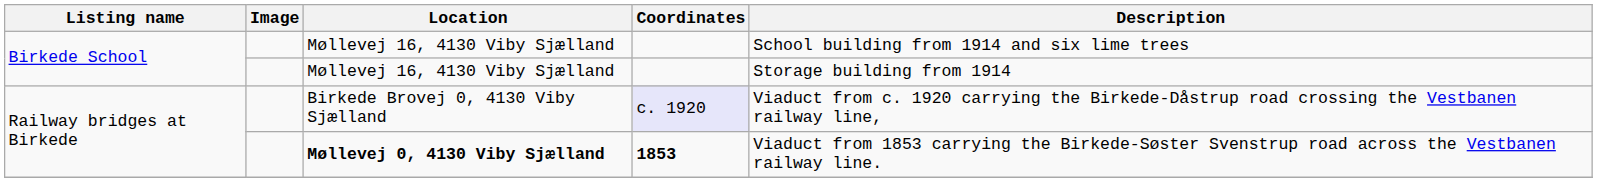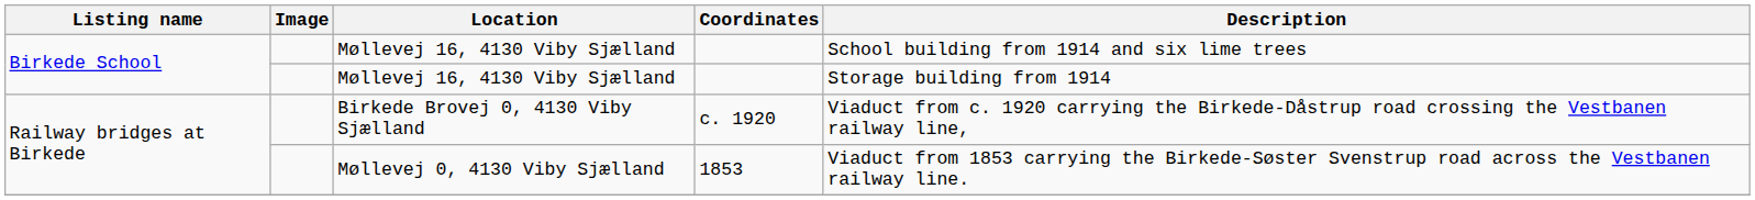Birkede Brovej 0, 4130 Viby Sjælland | Coordinates: lavender background -> no background
Møllevej 0, 4130 Viby Sjælland | Location: bold -> normal
Møllevej 0, 4130 Viby Sjælland | Coordinates: bold -> normal
